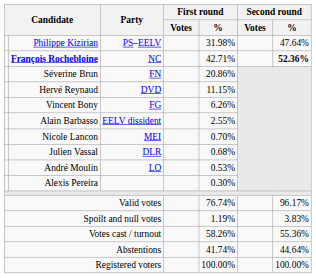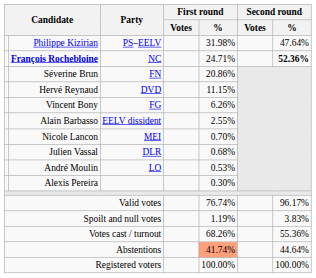François Rochebloine | First round / %: 42.71% -> 24.71%
Votes cast / turnout | First round / %: 58.26% -> 68.26%
Abstentions | First round / %: no background -> lightsalmon background
